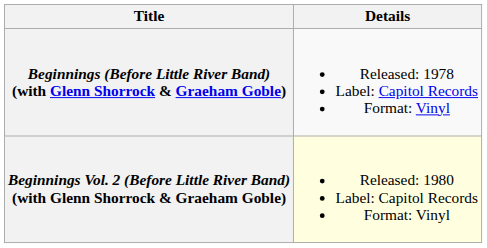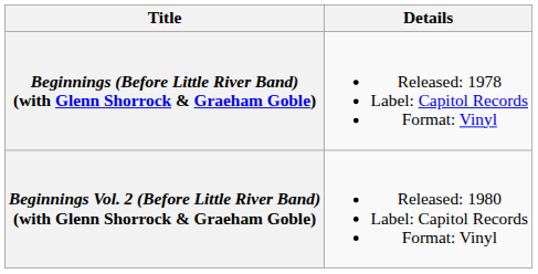row 3 | Details: lightyellow background -> no background
